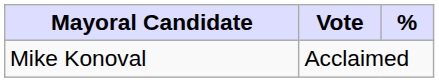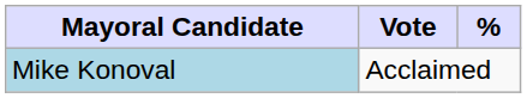Mike Konoval | Mayoral Candidate: no background -> lightblue background
